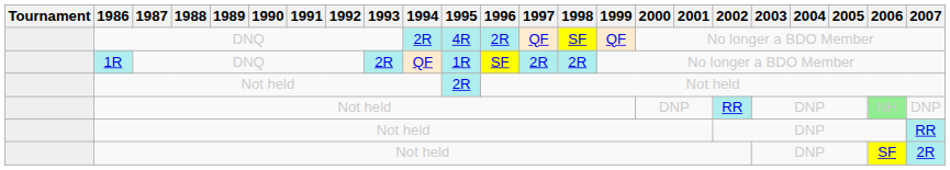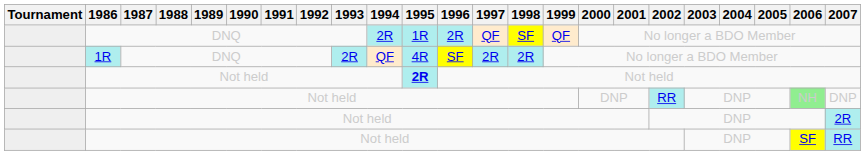row 2 | 1995: 4R -> 1R
row 3 | 1995: 1R -> 4R
row 4 | 1995: normal -> bold
row 6 | 2007: RR -> 2R
row 7 | 2007: 2R -> RR
